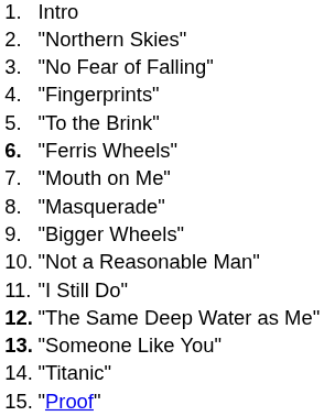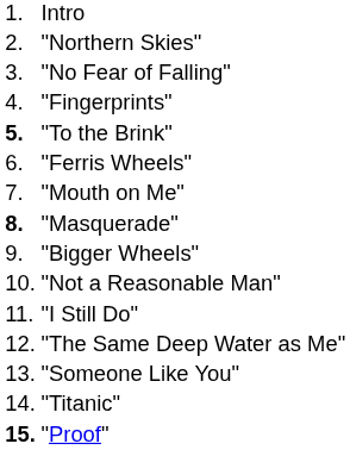"To the Brink" | column 1: normal -> bold
"Ferris Wheels" | column 1: bold -> normal
"Masquerade" | column 1: normal -> bold
"The Same Deep Water as Me" | column 1: bold -> normal
"Someone Like You" | column 1: bold -> normal
"Proof" | column 1: normal -> bold
